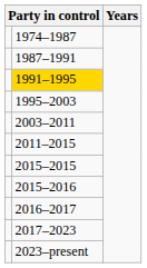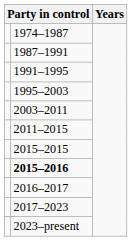1991–1995 | column 2: gold background -> no background
2015–2016 | column 2: normal -> bold
